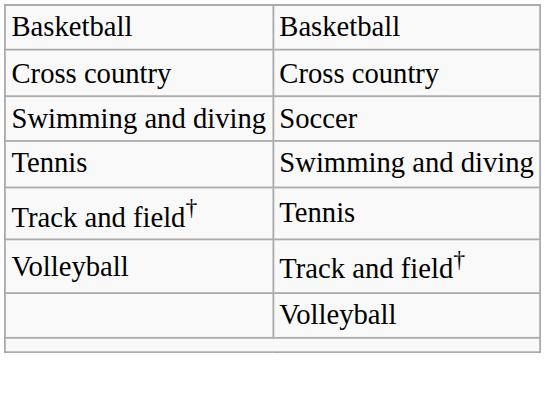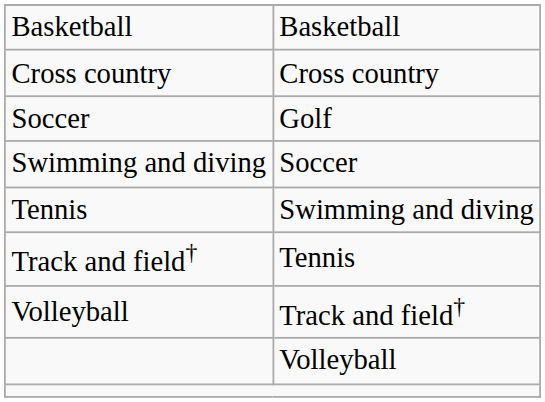+ row: Soccer | Golf
